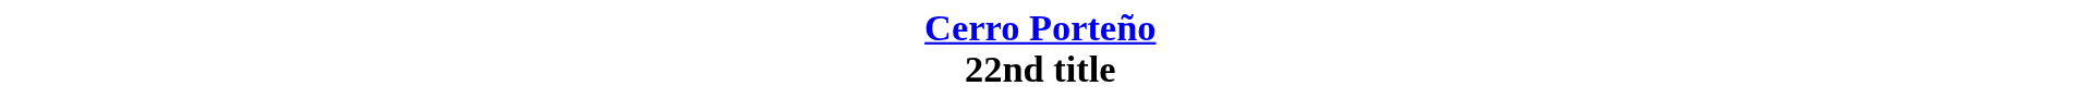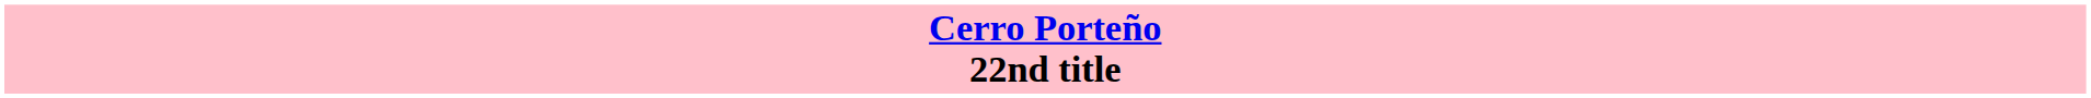row 1 | column 1: no background -> pink background
